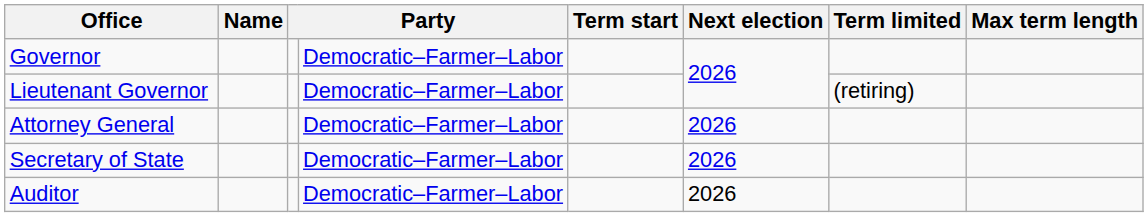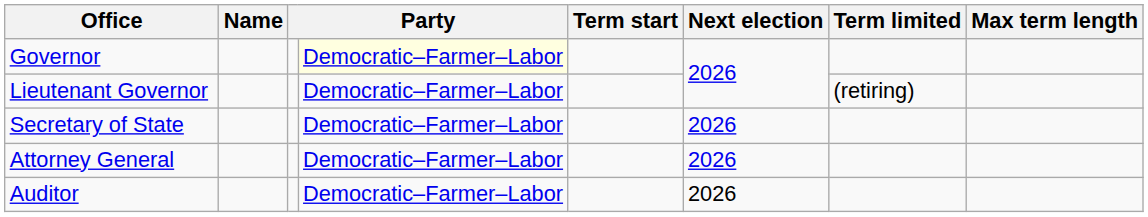Governor | column 4: no background -> lightyellow background
rows swapped: Secretary of State <-> Attorney General
